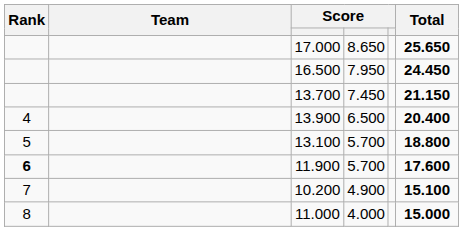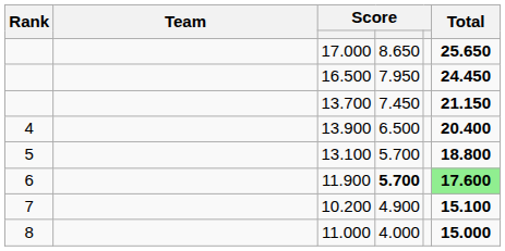11.900 | Rank: bold -> normal
11.900 | column 4: normal -> bold
11.900 | Total: no background -> lightgreen background
